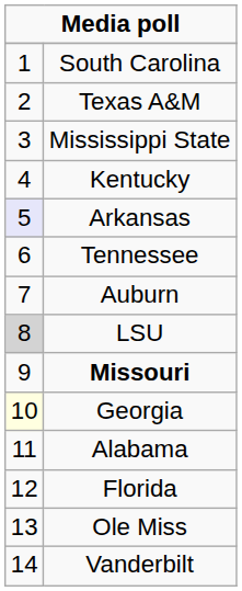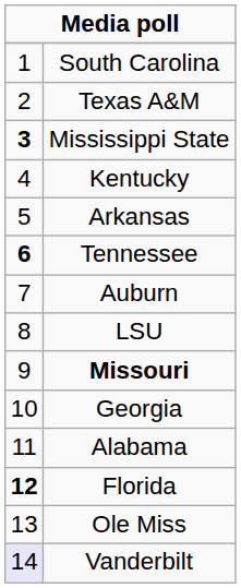Mississippi State | column 1: normal -> bold
Arkansas | column 1: lavender background -> no background
Tennessee | column 1: normal -> bold
LSU | column 1: lightgrey background -> no background
Georgia | column 1: lightyellow background -> no background
Florida | column 1: normal -> bold
Vanderbilt | column 1: no background -> lavender background
